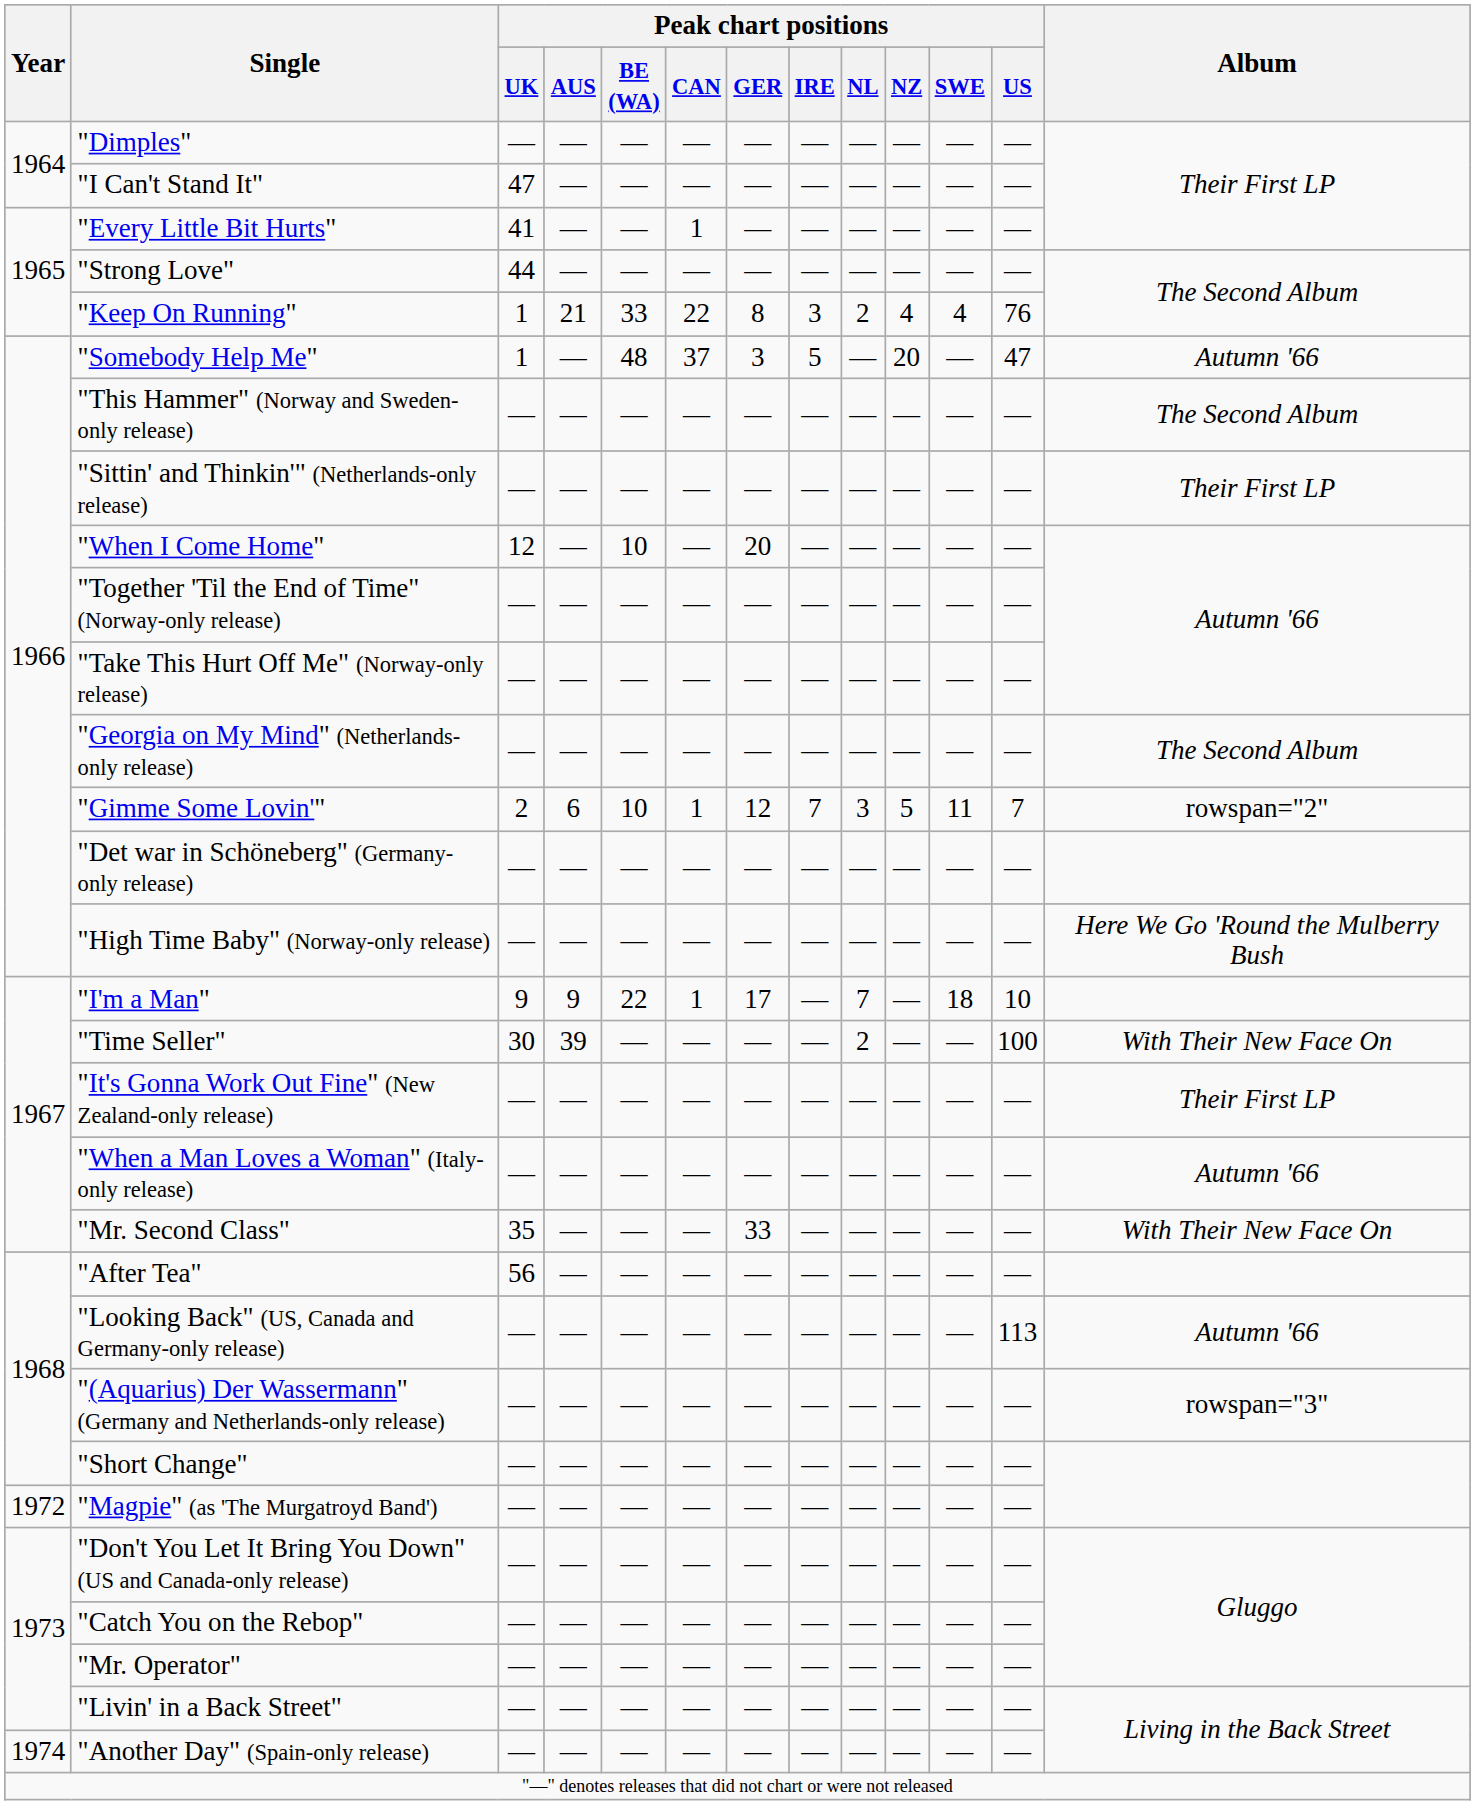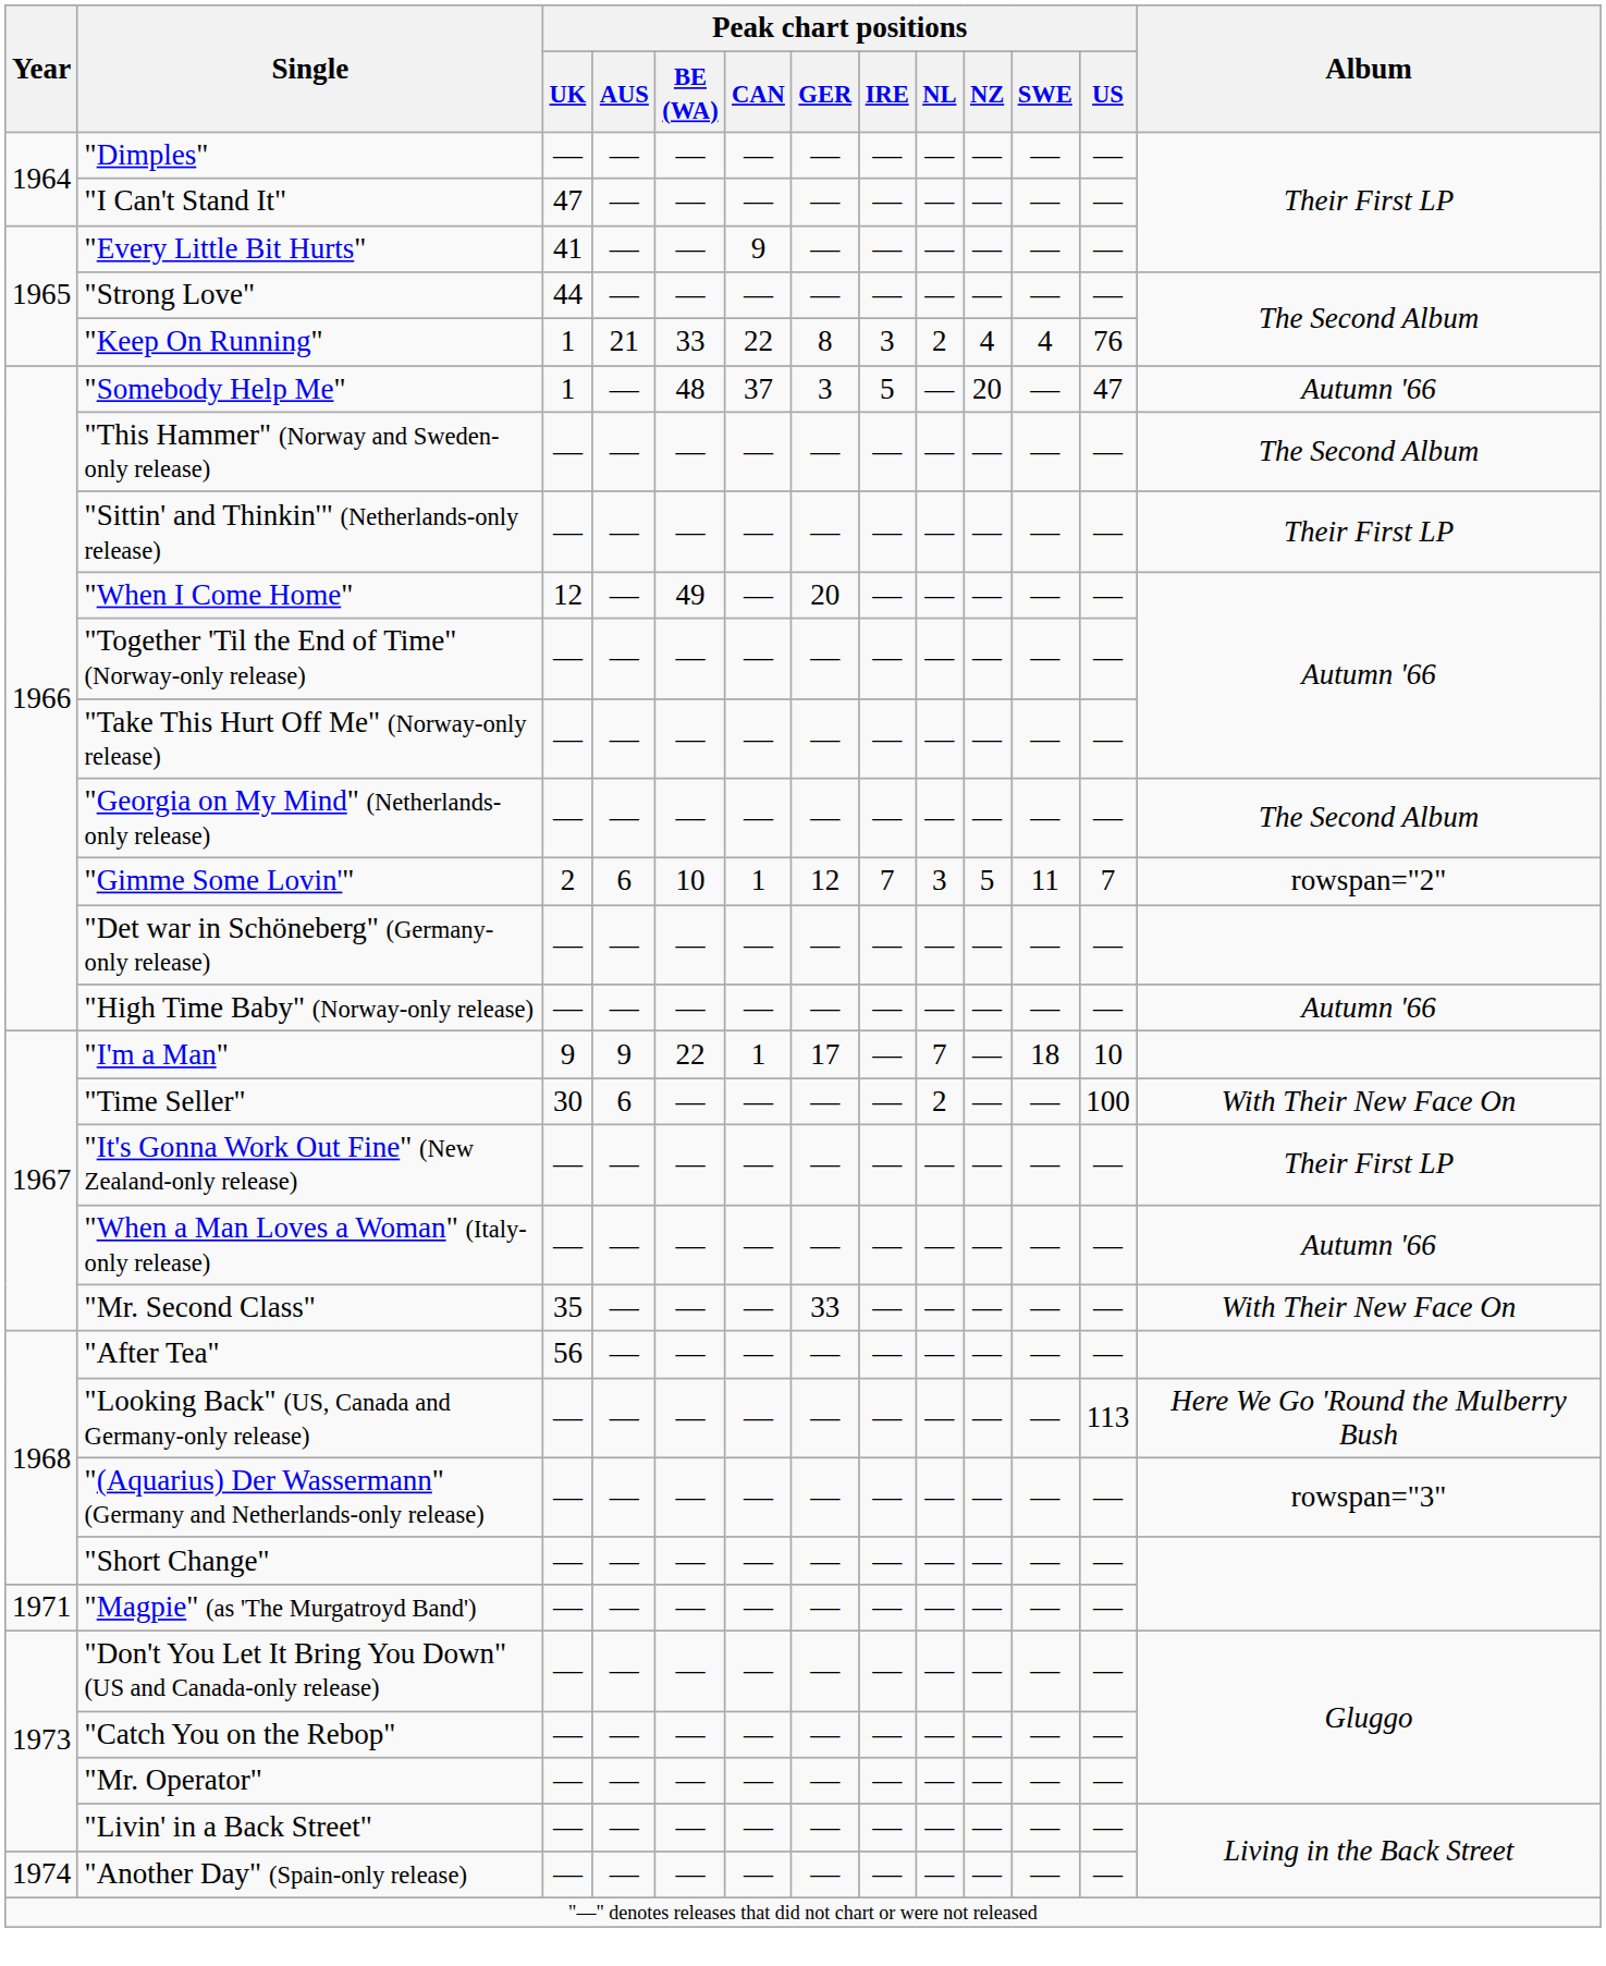"Every Little Bit Hurts" | Peak chart positions / CAN: 1 -> 9
"When I Come Home" | Peak chart positions / BE (WA): 10 -> 49
"High Time Baby" (Norway-only release) | Album: Here We Go 'Round the Mulberry Bush -> Autumn '66
"Time Seller" | Peak chart positions / AUS: 39 -> 6
"Looking Back" (US, Canada and Germany-only release) | Album: Autumn '66 -> Here We Go 'Round the Mulberry Bush
"Magpie" (as 'The Murgatroyd Band') | Year: 1972 -> 1971
